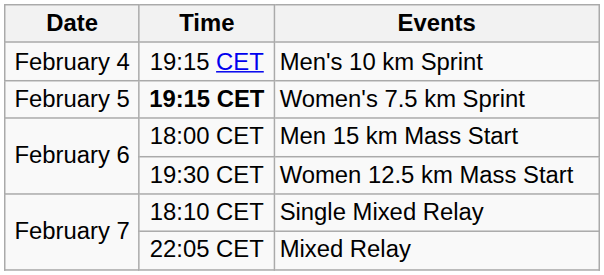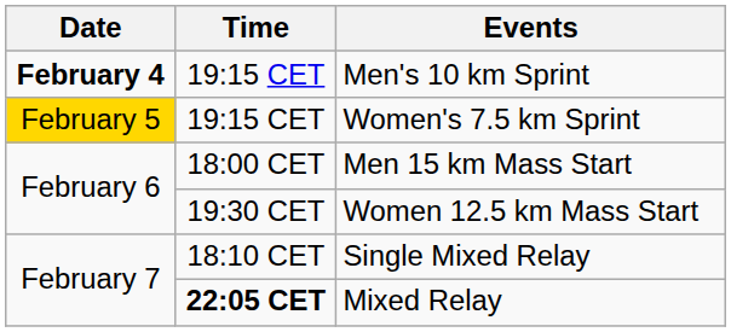Men's 10 km Sprint | Date: normal -> bold
Women's 7.5 km Sprint | Date: no background -> gold background
Women's 7.5 km Sprint | Time: bold -> normal
Mixed Relay | Time: normal -> bold
